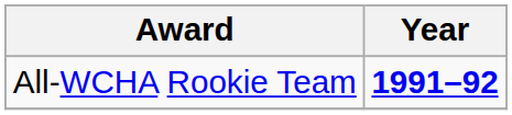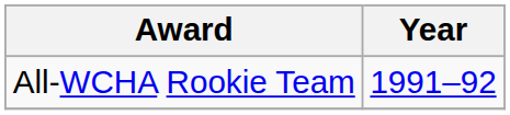row 2 | Year: bold -> normal
